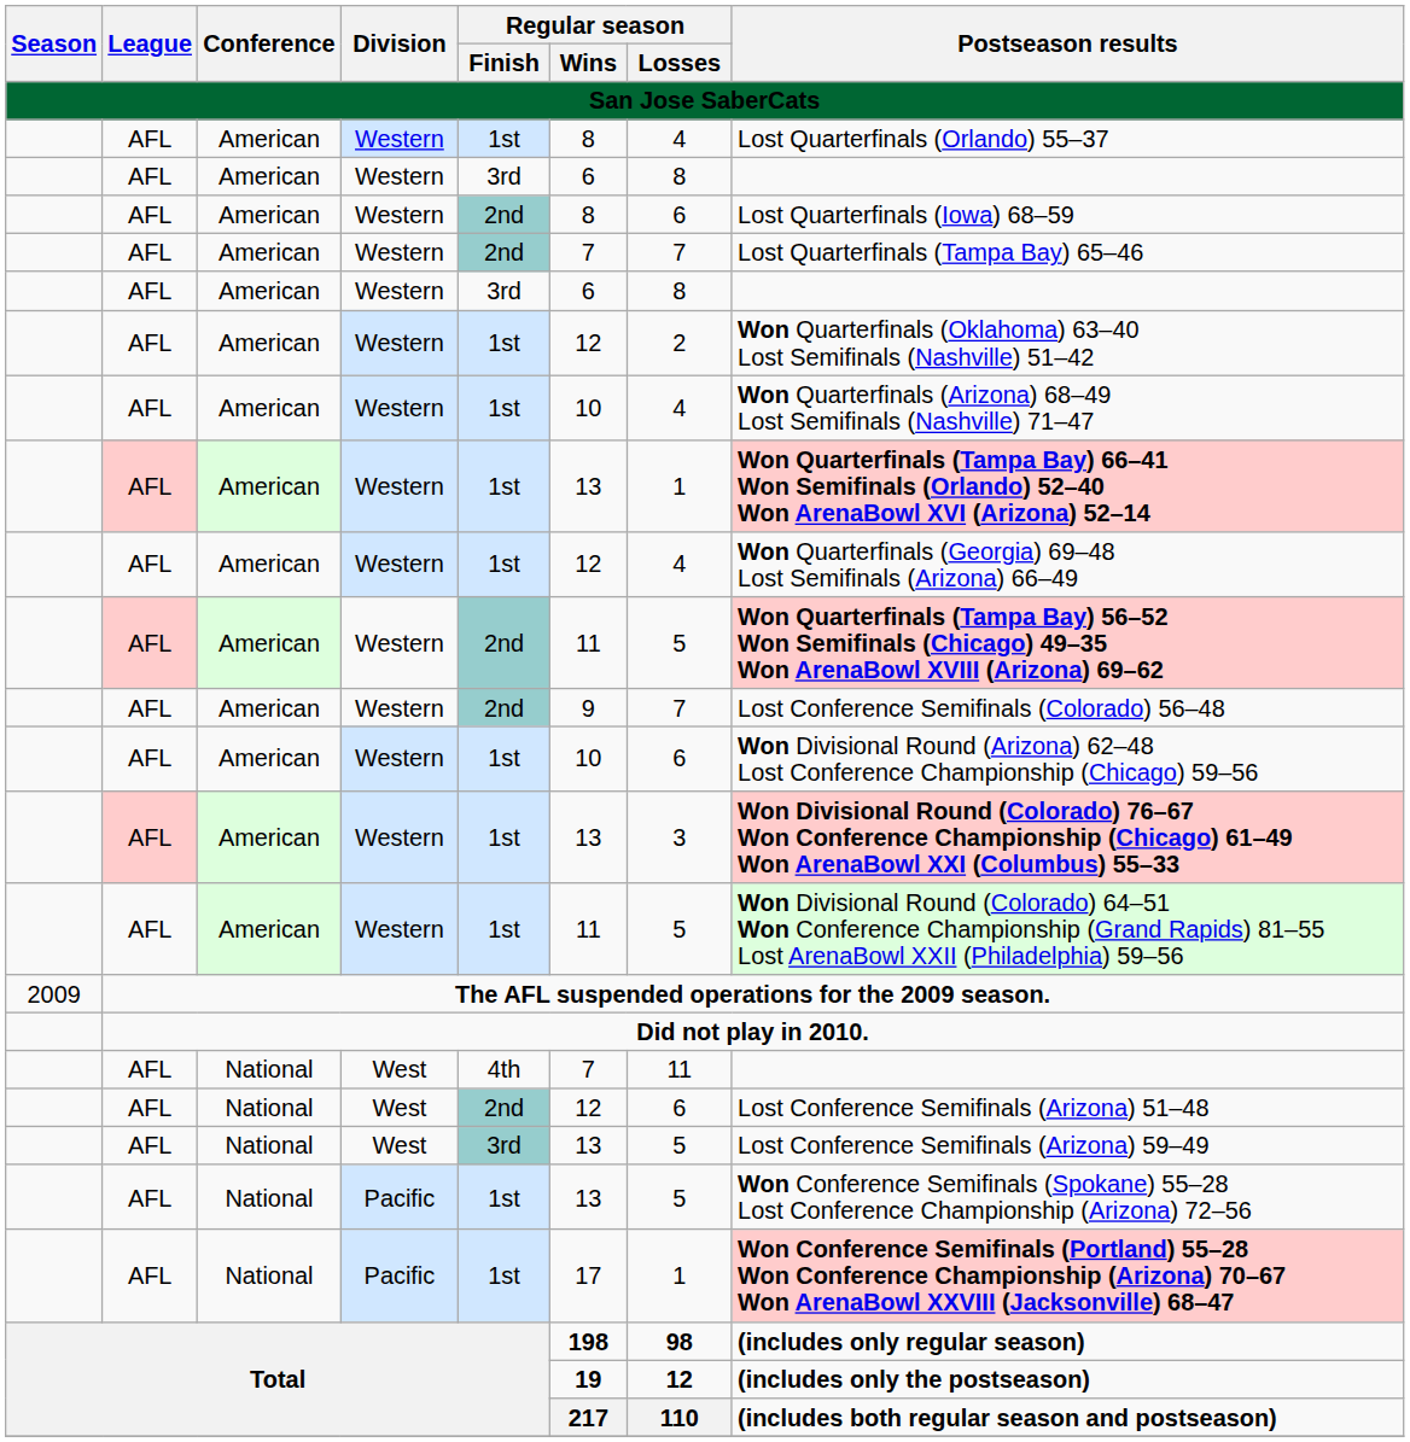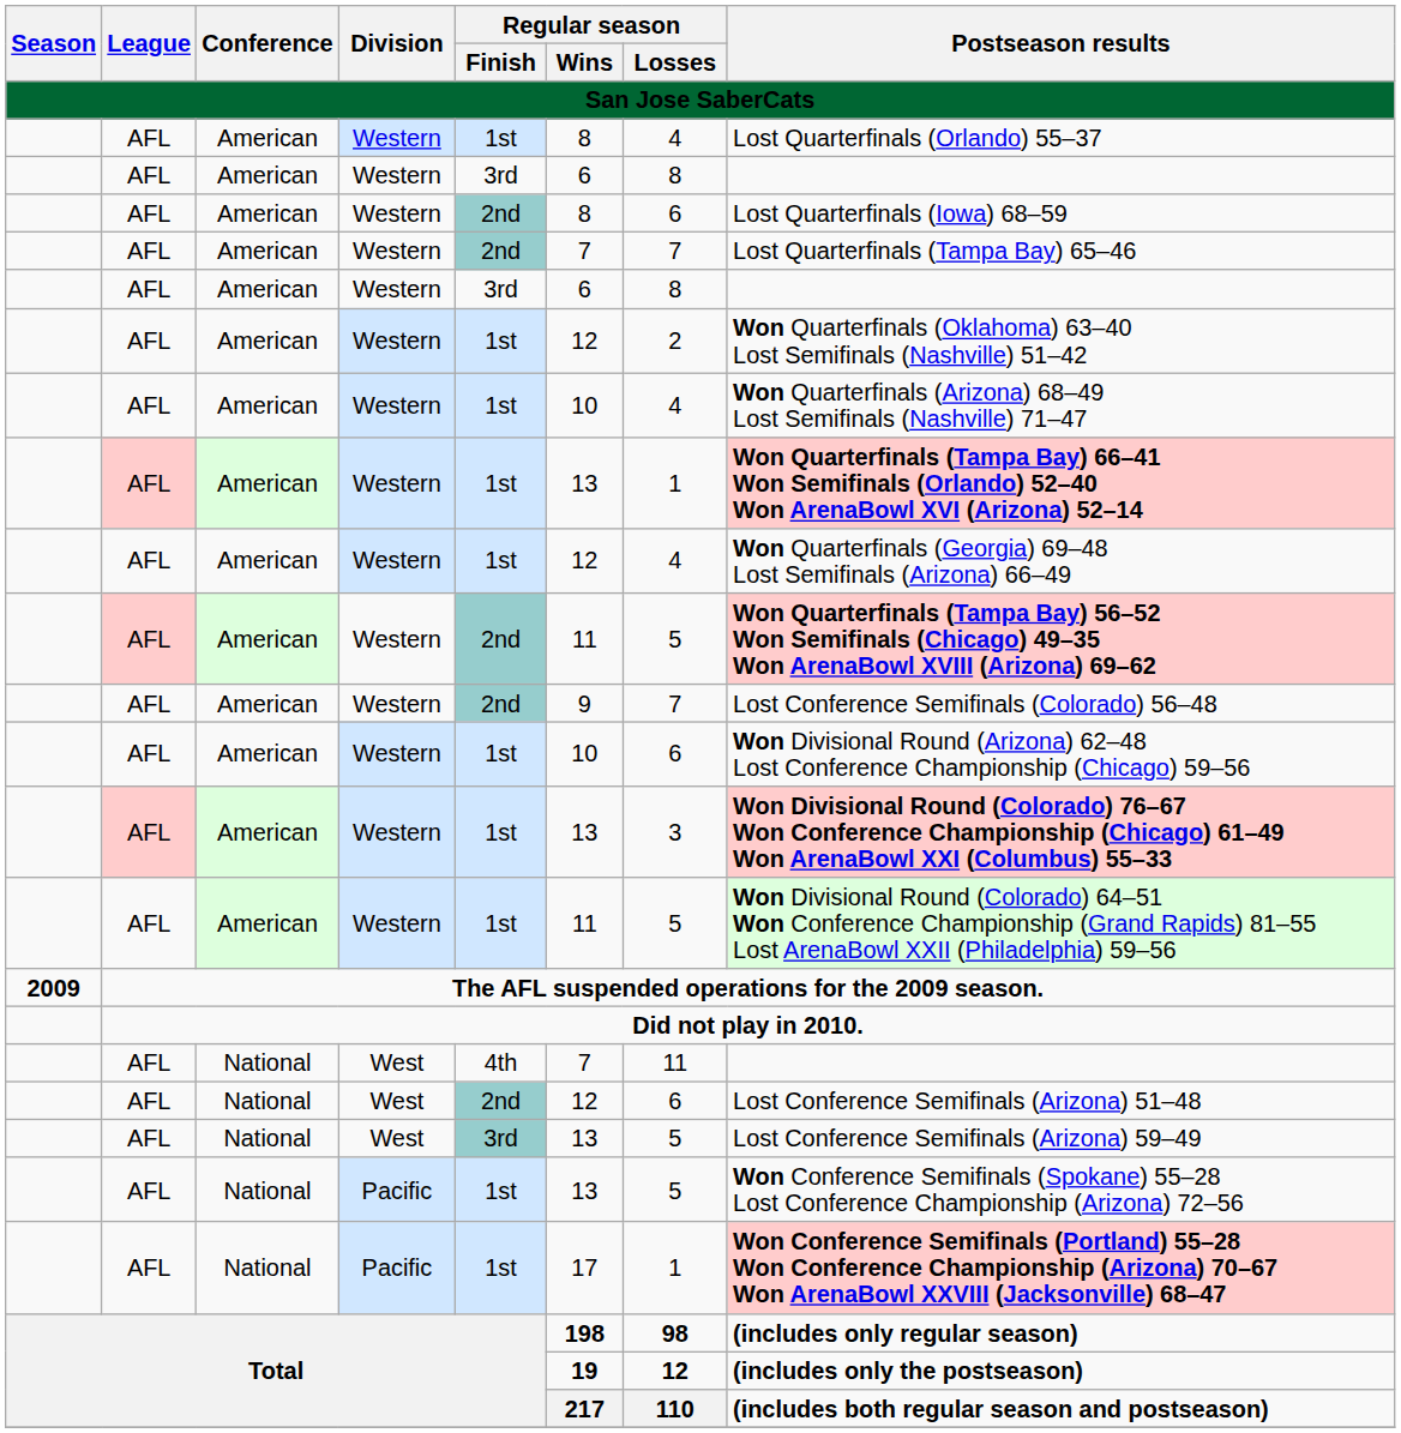The AFL suspended operations for the 2009 season. | Season: normal -> bold
